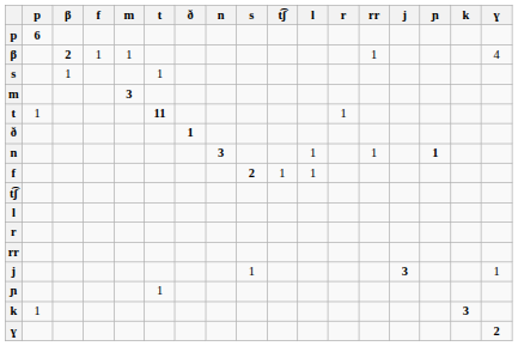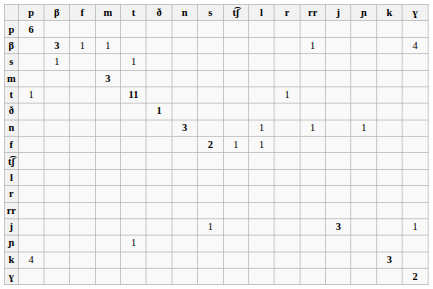row 3 | β: 2 -> 3
row 8 | ɲ: bold -> normal
row 16 | p: 1 -> 4
